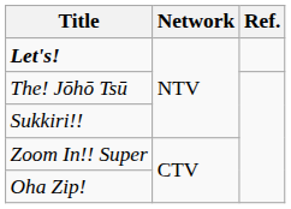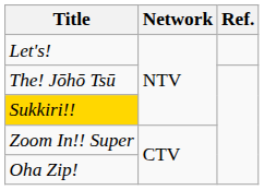Let's! | Title: bold -> normal
Sukkiri!! | Title: no background -> gold background
